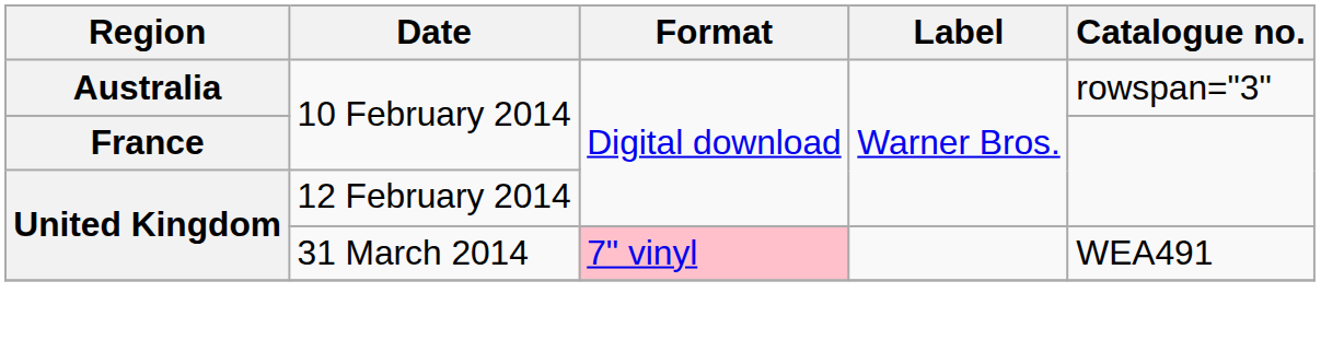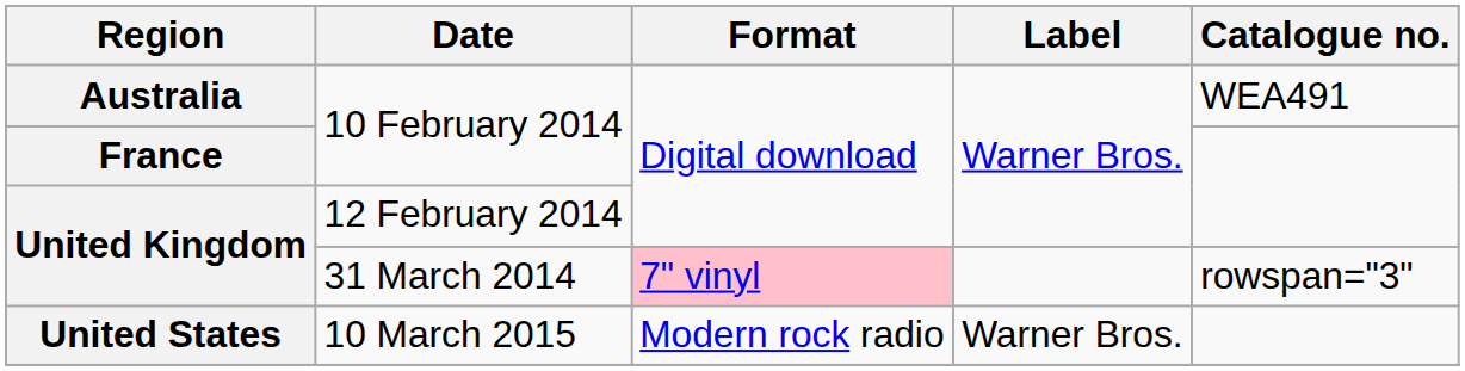Australia / 10 February 2014 | Catalogue no.: rowspan="3" -> WEA491
31 March 2014 | Catalogue no.: WEA491 -> rowspan="3"
+ row: United States | 10 March 2015 | Modern rock radio | Warner Bros.
